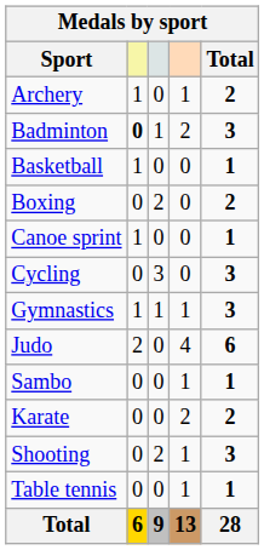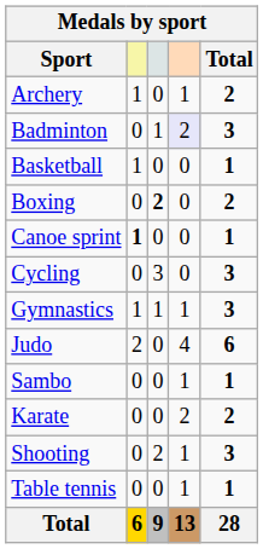Badminton | column 2: bold -> normal
Badminton | column 4: no background -> lavender background
Boxing | column 3: normal -> bold
Canoe sprint | column 2: normal -> bold
